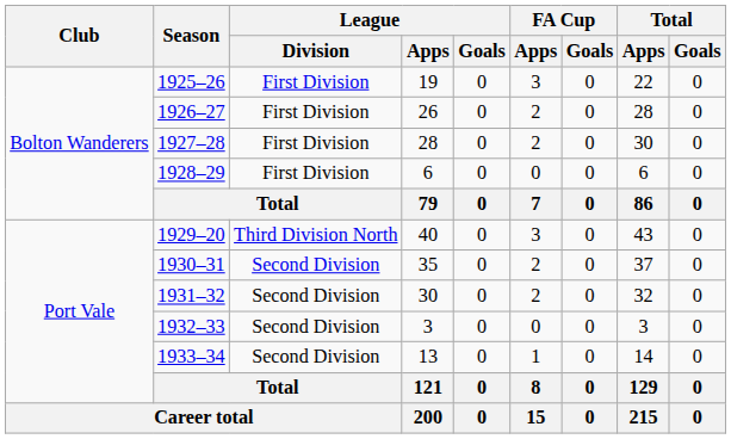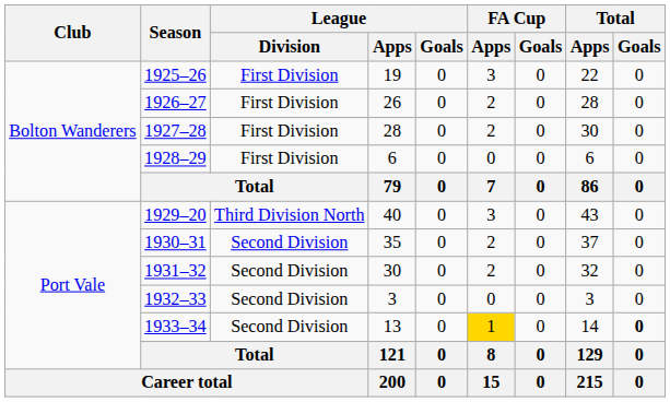1933–34 | FA Cup / Apps: no background -> gold background
1933–34 | Total / Goals: normal -> bold
